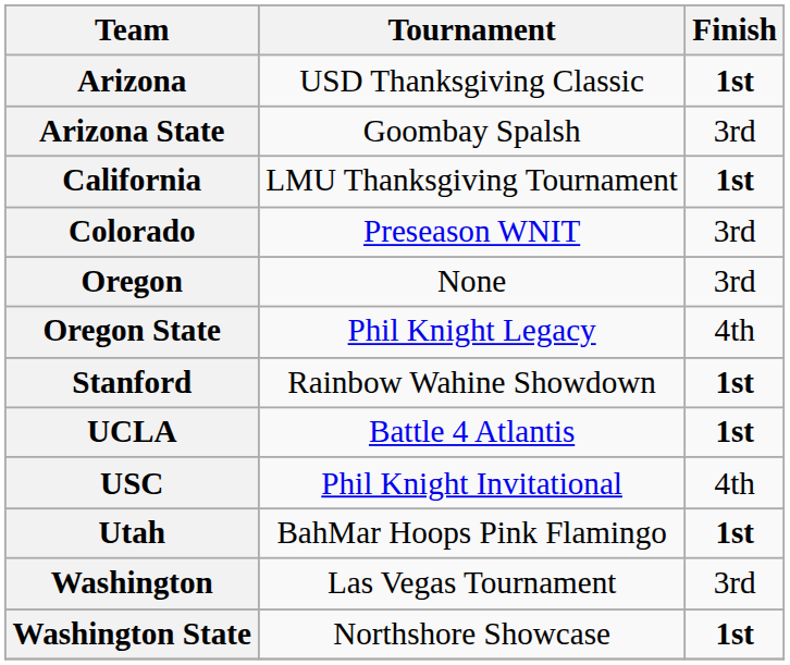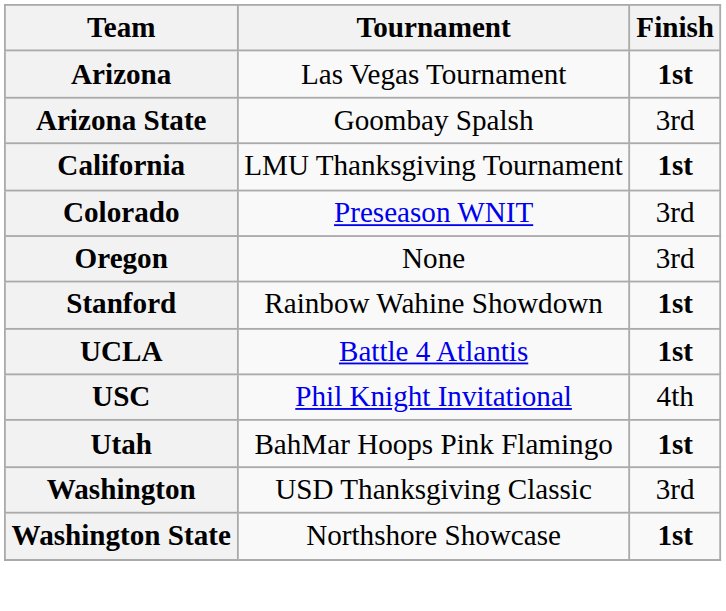Arizona | Tournament: USD Thanksgiving Classic -> Las Vegas Tournament
- row: Oregon State | Phil Knight Legacy | 4th
Washington | Tournament: Las Vegas Tournament -> USD Thanksgiving Classic
